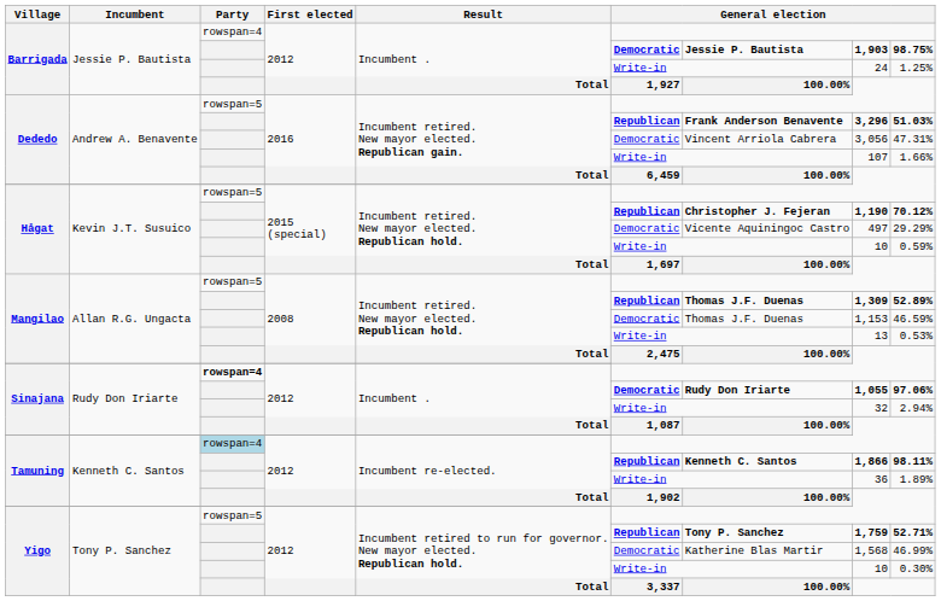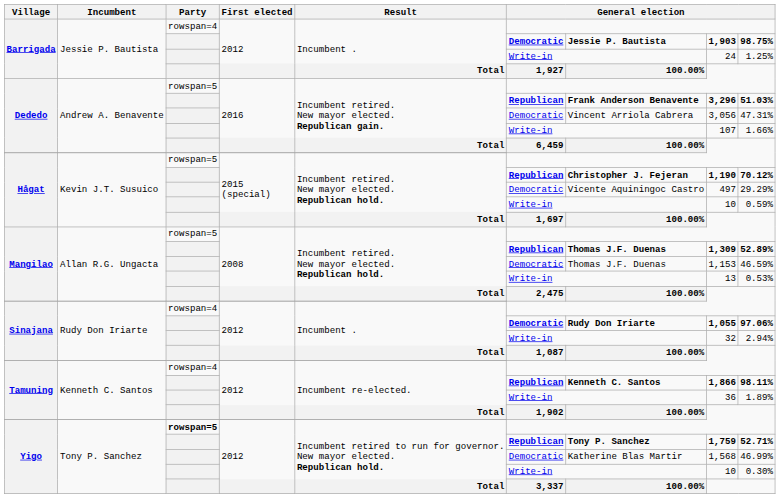Sinajana / rowspan=4 | Party: bold -> normal
Tamuning / rowspan=4 | Party: lightblue background -> no background
Yigo / rowspan=5 | Party: normal -> bold
